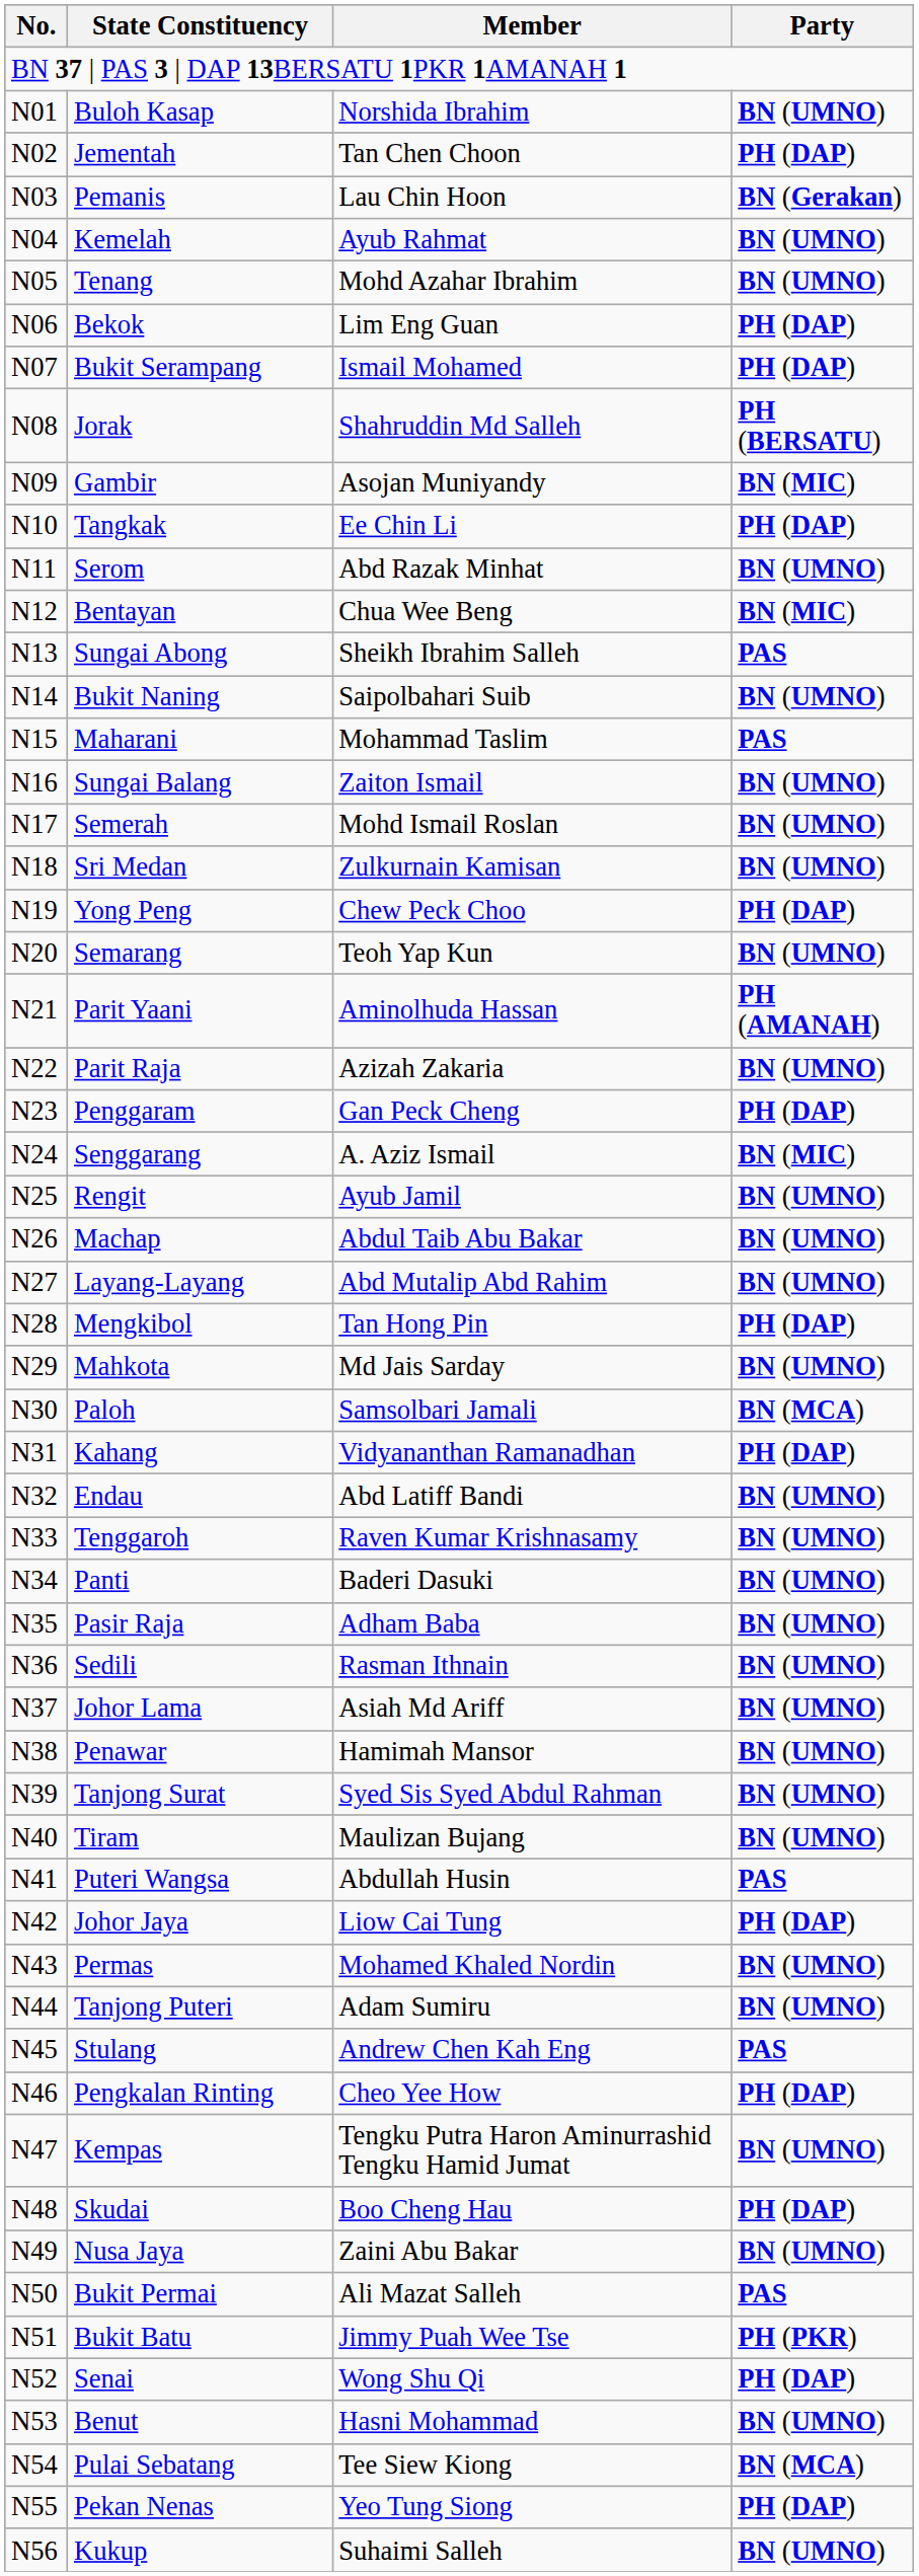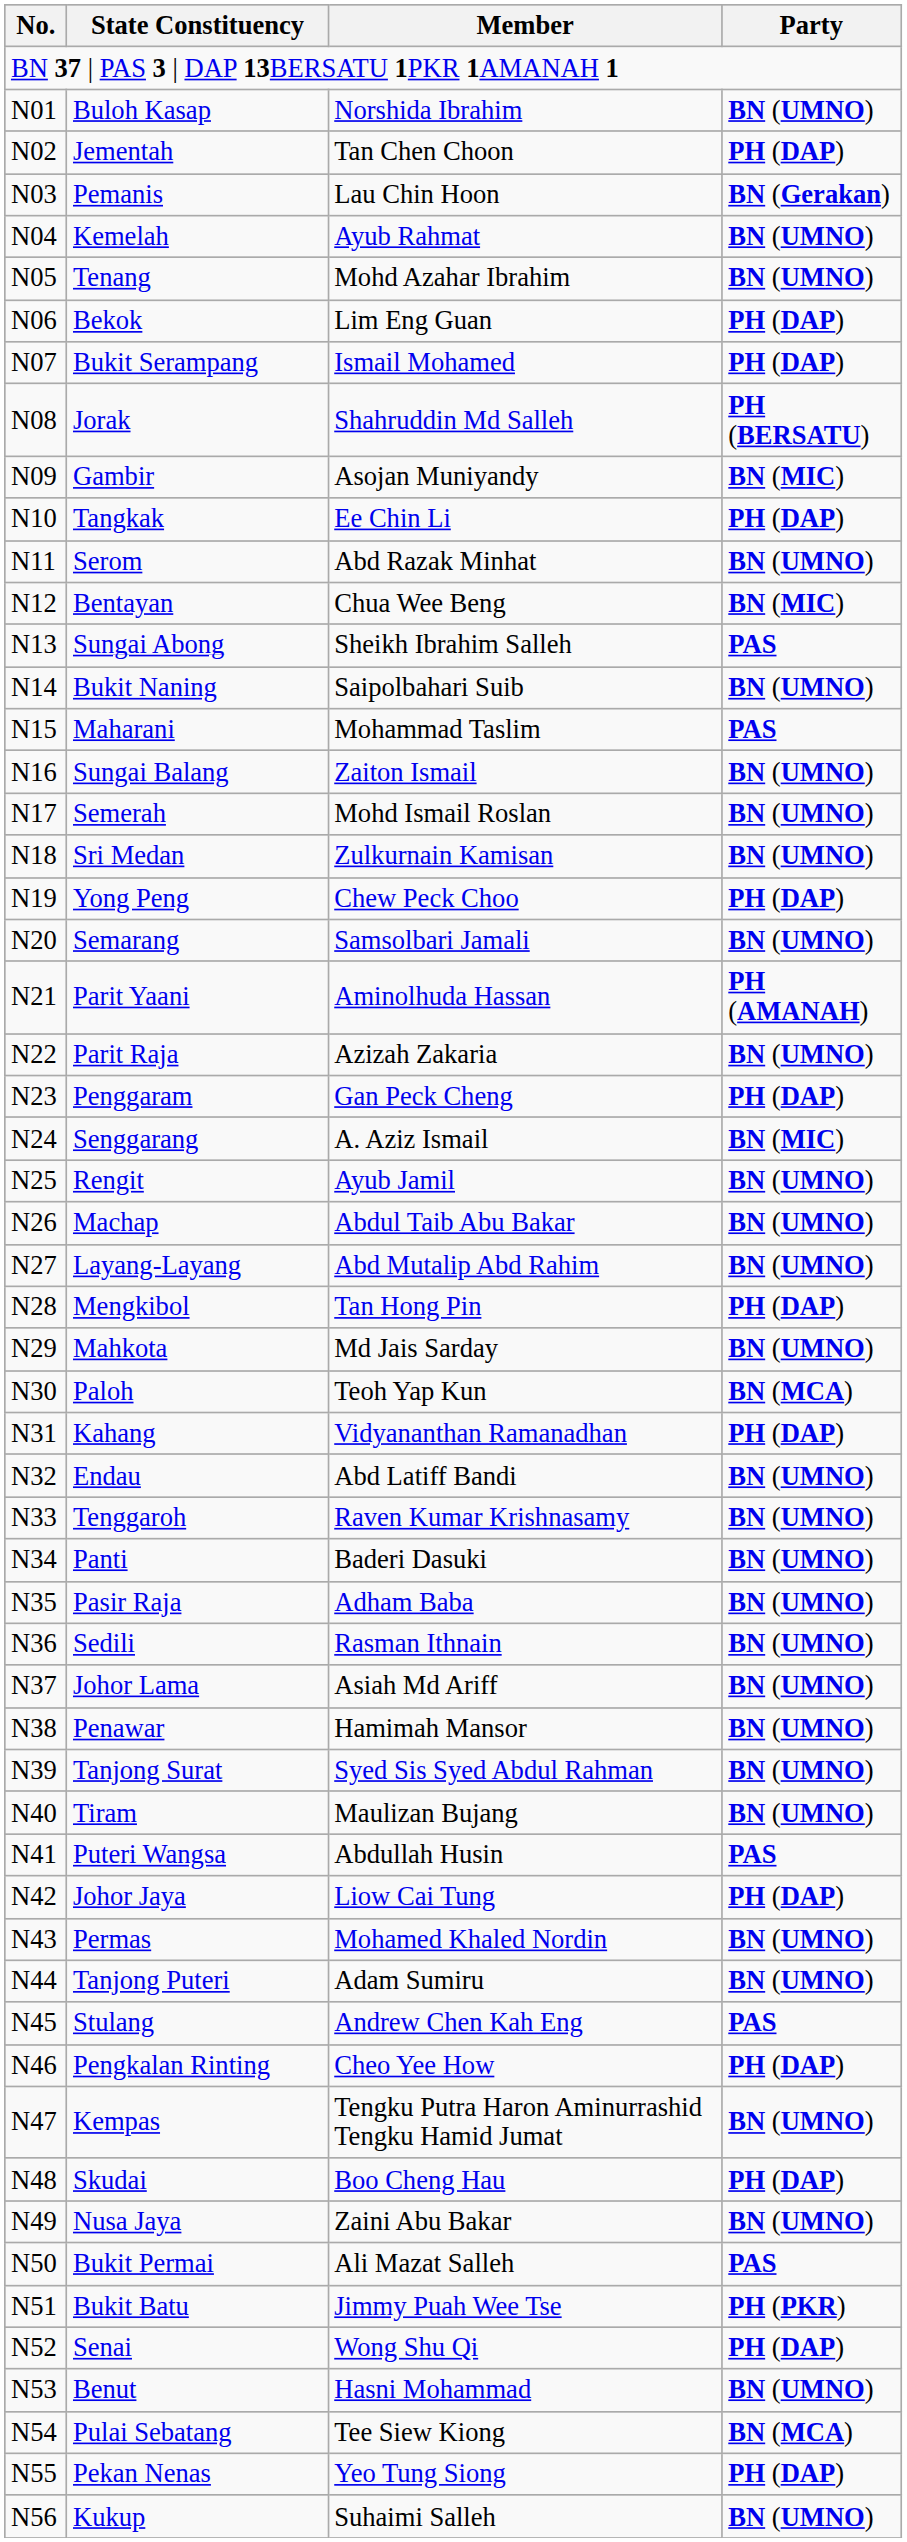Semarang | Member: Teoh Yap Kun -> Samsolbari Jamali
Paloh | Member: Samsolbari Jamali -> Teoh Yap Kun
